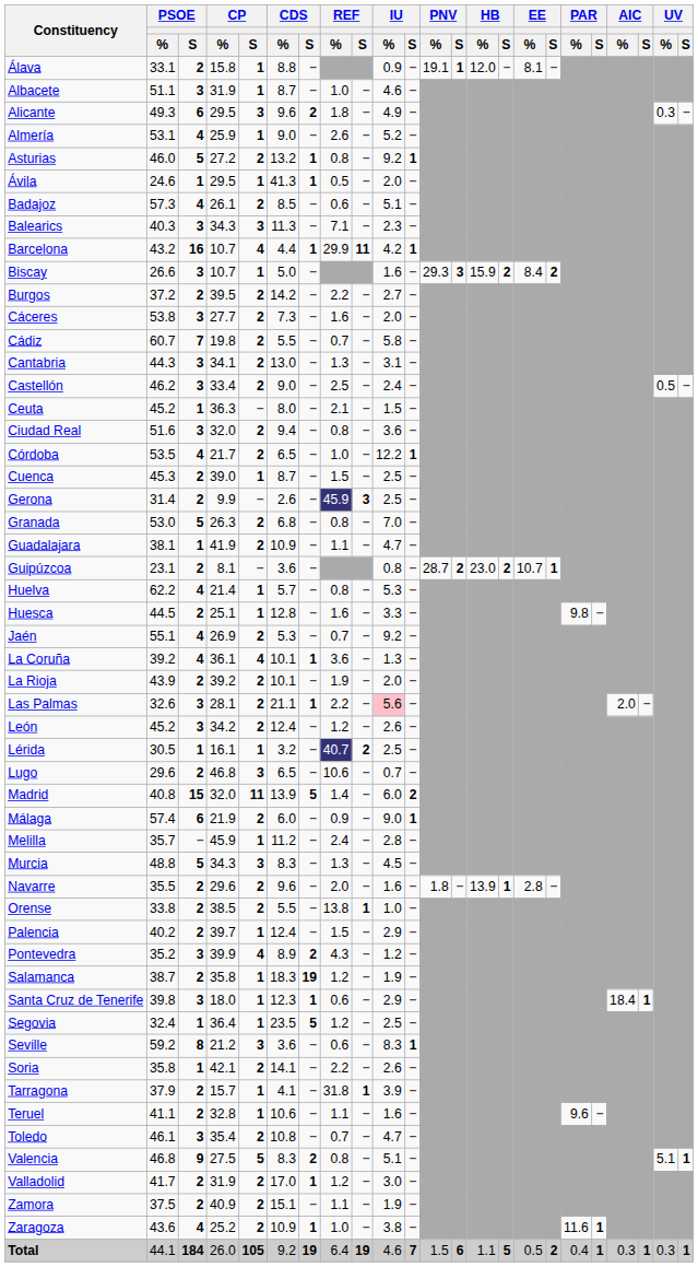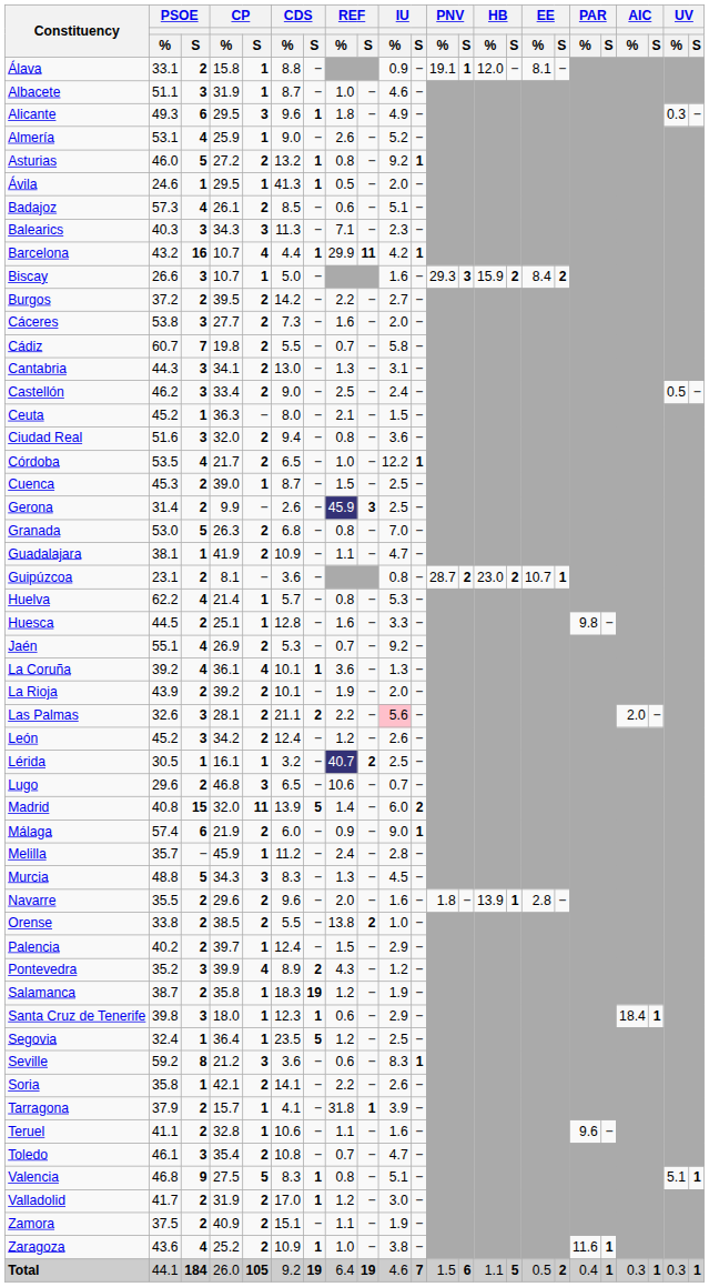Alicante | CDS / S: 2 -> 1
Las Palmas | CDS / S: 1 -> 2
Orense | REF / S: 1 -> 2
Valencia | CDS / S: 2 -> 1
